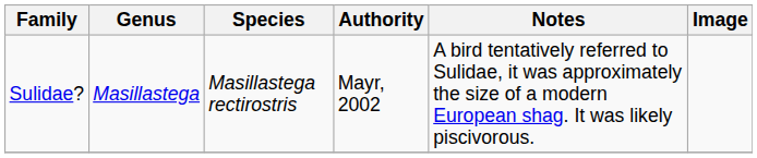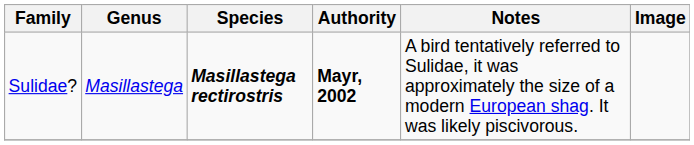Sulidae? | Species: normal -> bold
Sulidae? | Authority: normal -> bold
